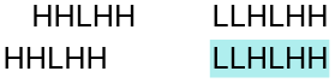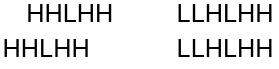row 2 | column 2: paleturquoise background -> no background
